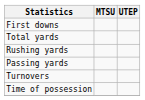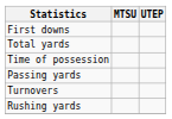rows swapped: Rushing yards <-> Time of possession
